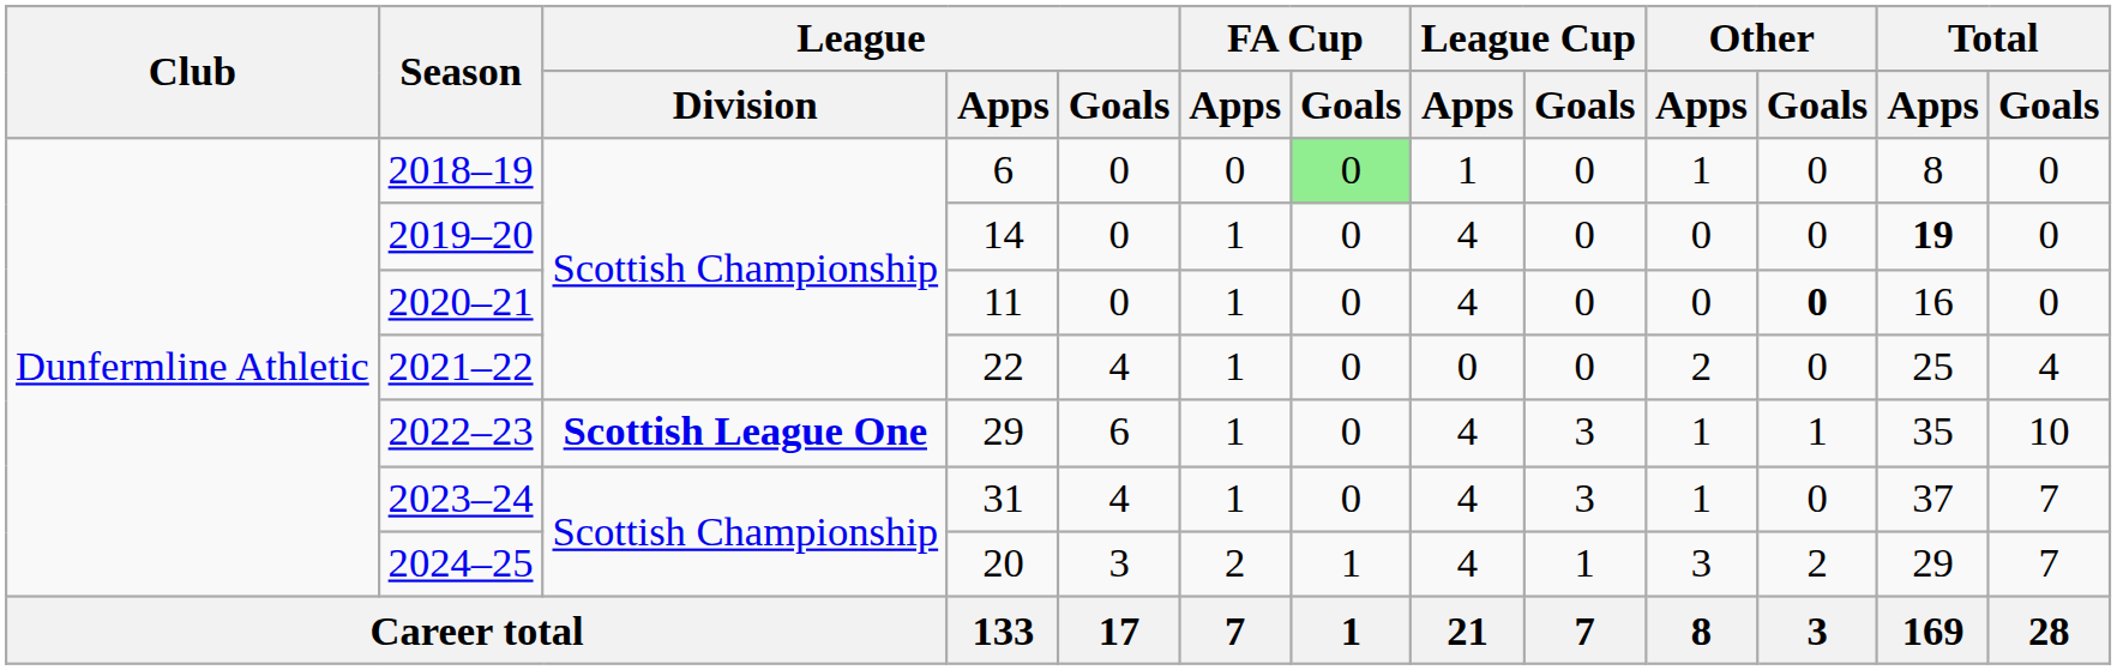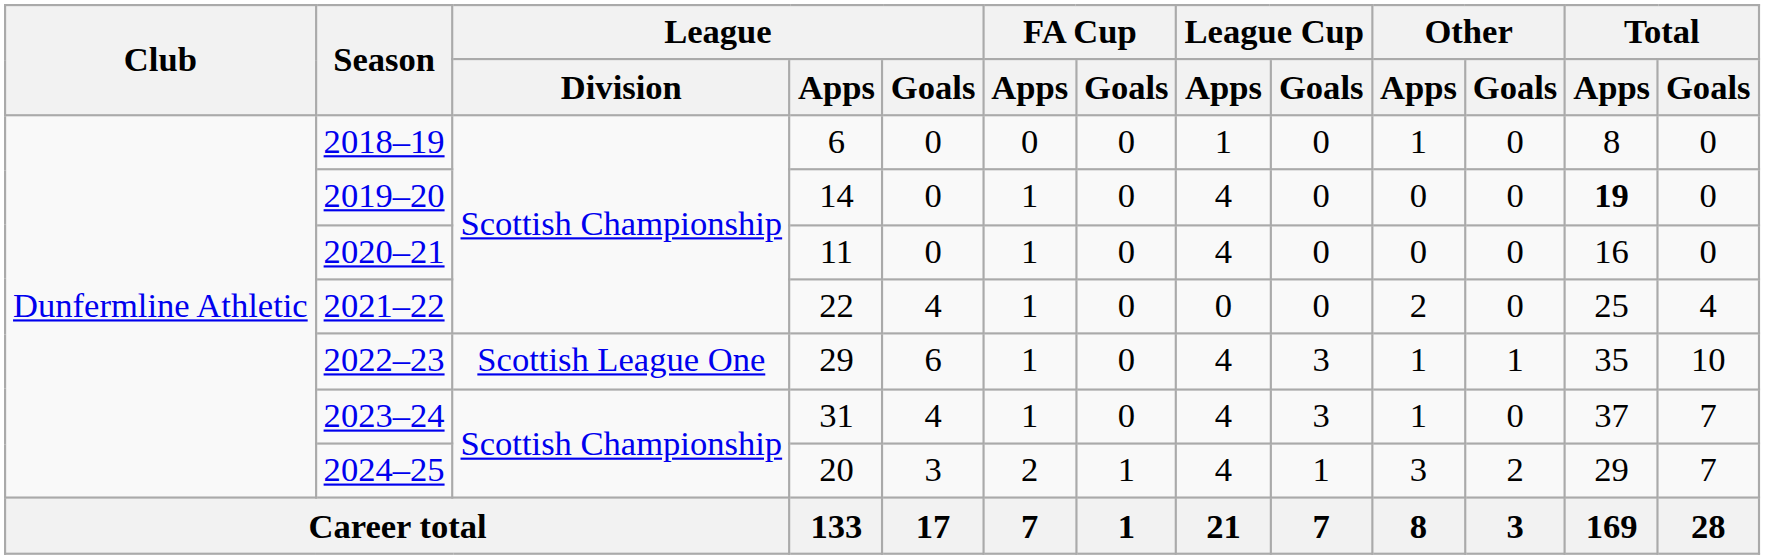2018–19 | FA Cup / Goals: lightgreen background -> no background
2020–21 | Other / Goals: bold -> normal
2022–23 | League / Division: bold -> normal
